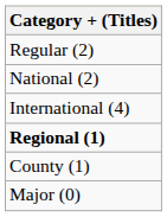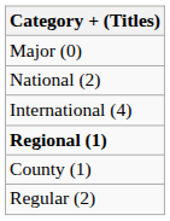row 2 | column 1: Regular (2) -> Major (0)
row 7 | column 1: Major (0) -> Regular (2)
